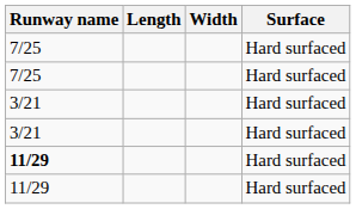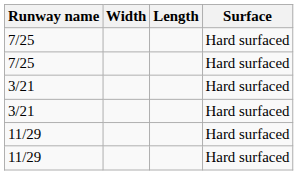columns swapped: Length <-> Width
row 6 | Runway name: bold -> normal
